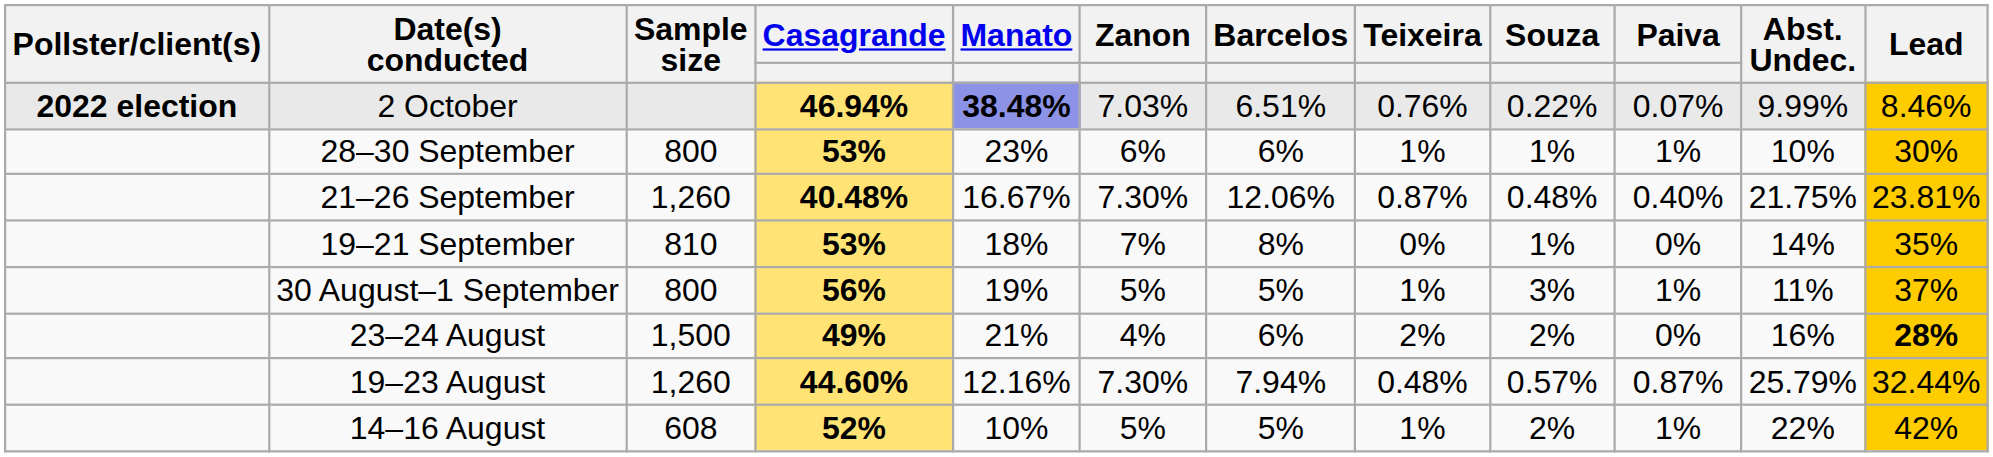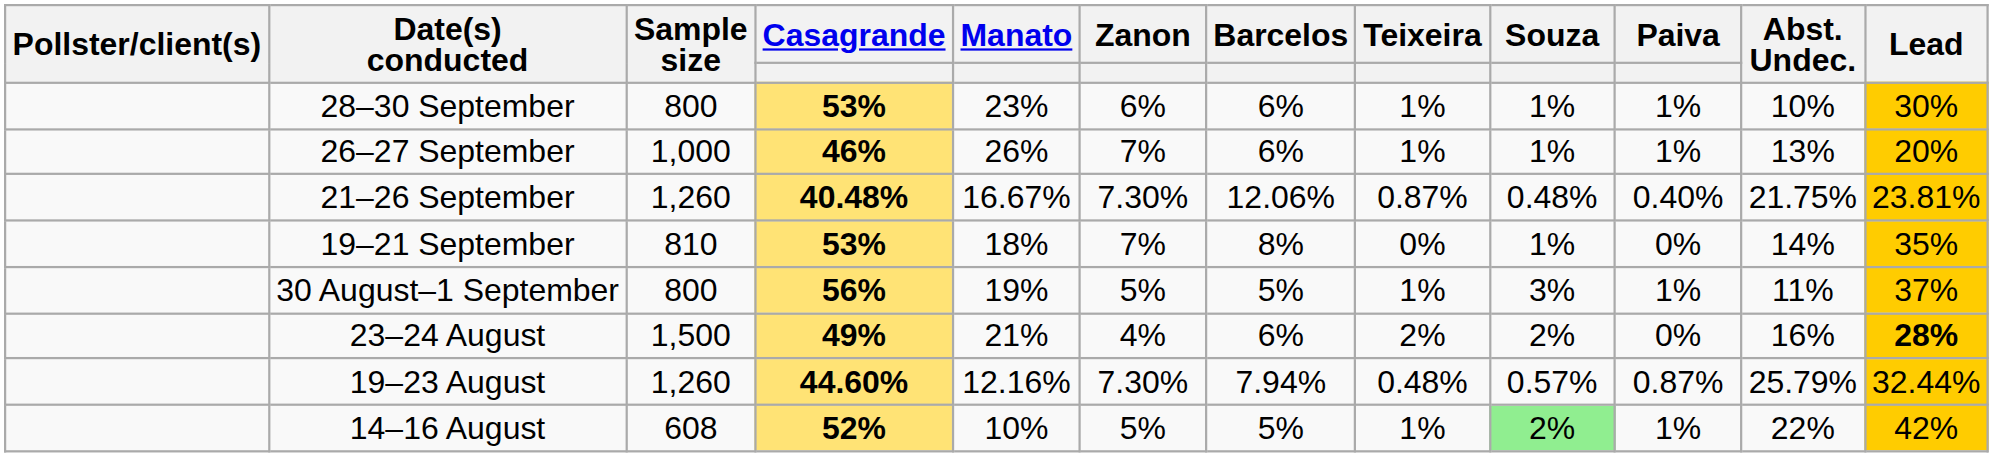- row: 2022 election | 2 October | 46.94% | 38.48% | 7.03% | 6.51% | 0.76% | 0.22% | 0.07% | 9.99% | 8.46%
+ row: 26–27 September | 1,000 | 46% | 26% | 7% | 6% | 1% | 1% | 1% | 13% | 20%
14–16 August | Souza: no background -> lightgreen background
